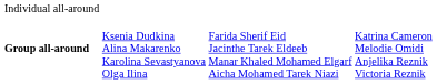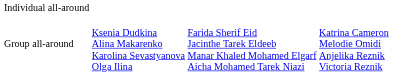row 2 | column 1: bold -> normal
